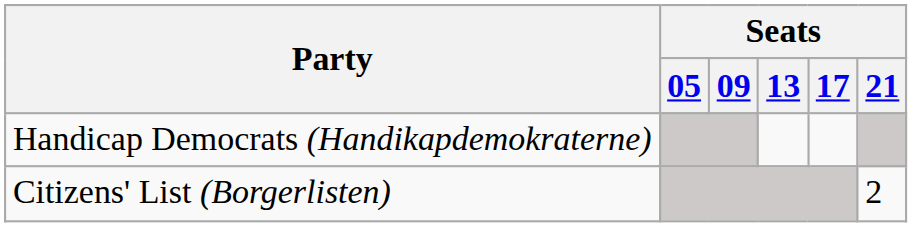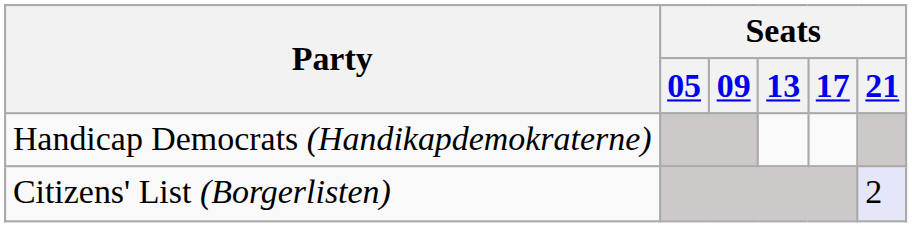Citizens' List (Borgerlisten) | Seats / 21: no background -> lavender background
